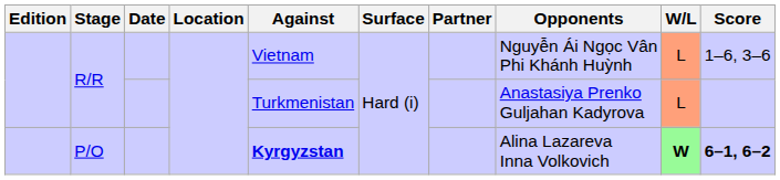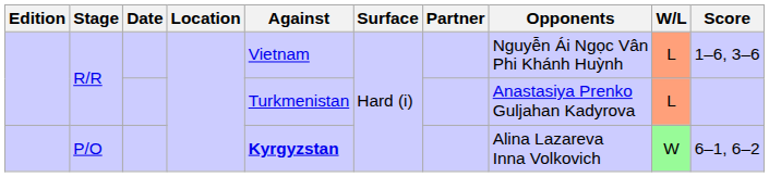P/O | W/L: bold -> normal
P/O | Score: bold -> normal
